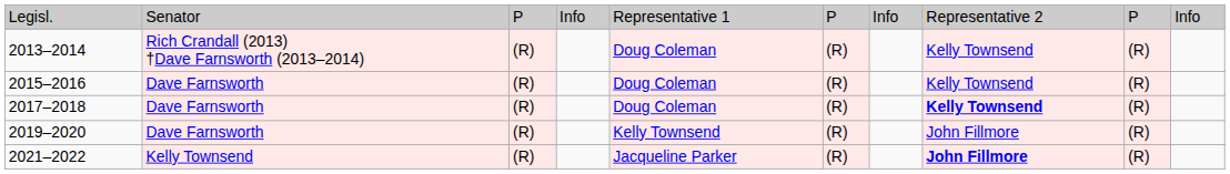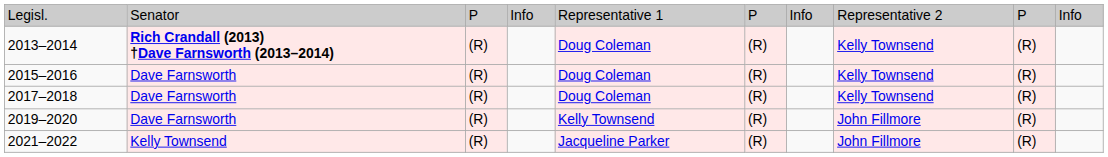2013–2014 | column 2: normal -> bold
2017–2018 | column 8: bold -> normal
2021–2022 | column 8: bold -> normal
